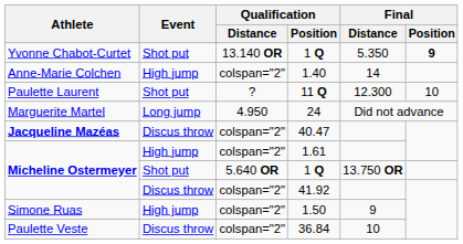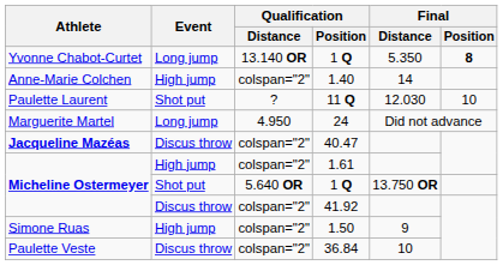Yvonne Chabot-Curtet / 1 Q | Event: Shot put -> Long jump
Yvonne Chabot-Curtet / 1 Q | Final / Position: 9 -> 8
11 Q | Final / Distance: 12.300 -> 12.030
